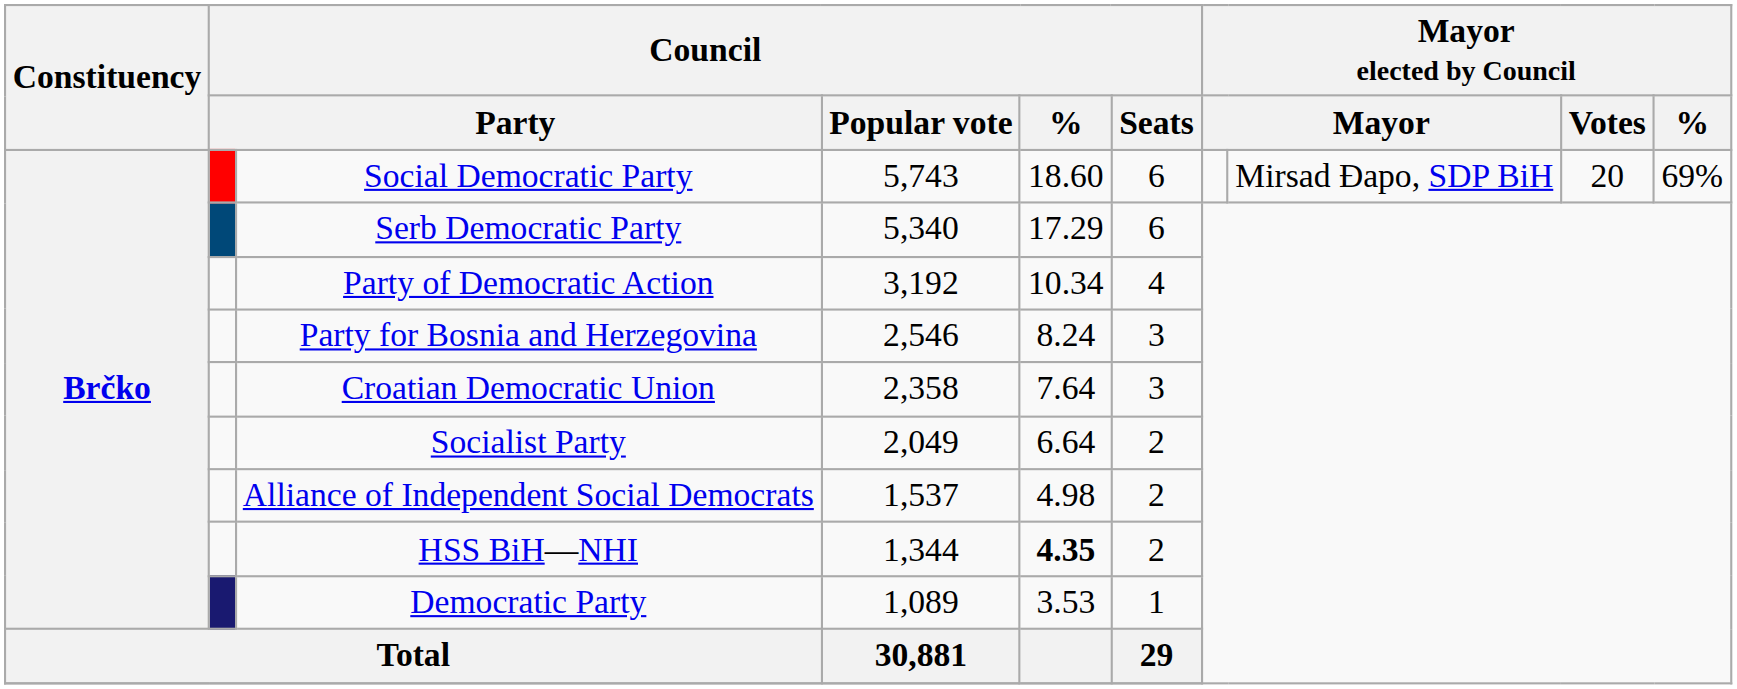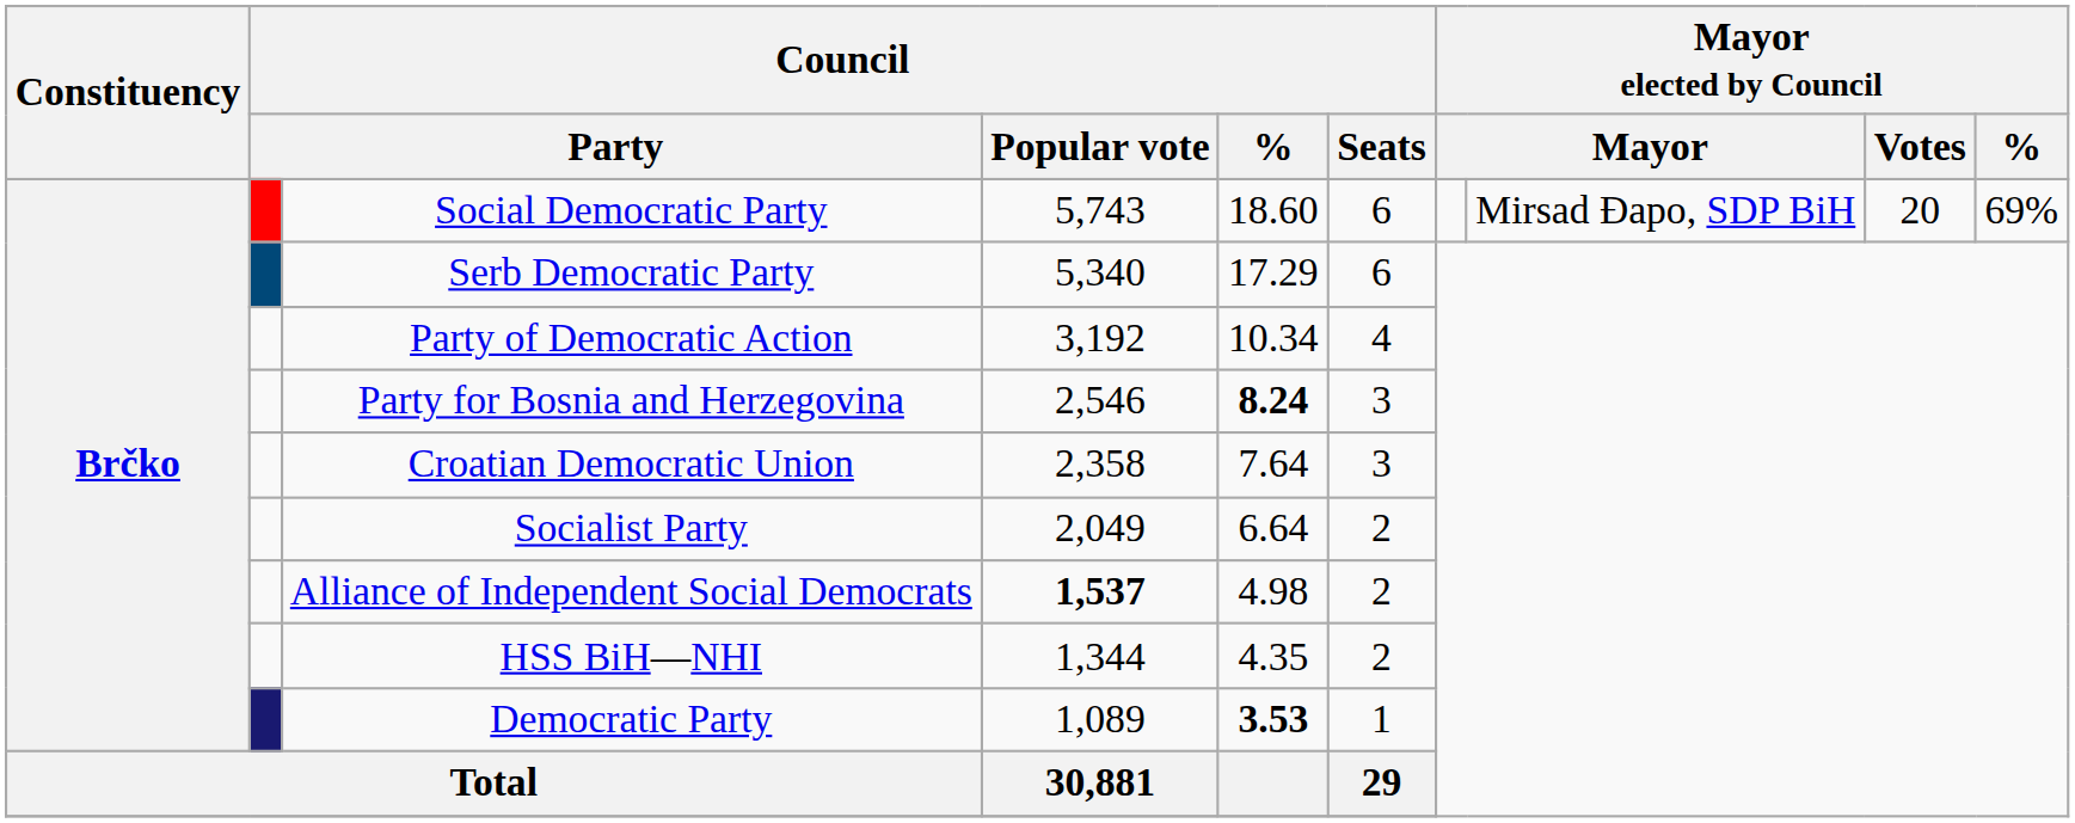Party for Bosnia and Herzegovina | Council / %: normal -> bold
Alliance of Independent Social Democrats | Council / Popular vote: normal -> bold
HSS BiH—NHI | Council / %: bold -> normal
Democratic Party | Council / %: normal -> bold
